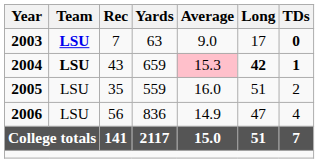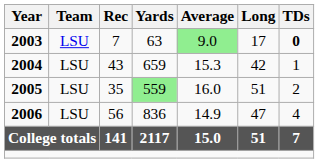2003 | Team: bold -> normal
2003 | Average: no background -> lightgreen background
2004 | Team: bold -> normal
2004 | Average: pink background -> no background
2004 | Long: bold -> normal
2004 | TDs: bold -> normal
2005 | Yards: no background -> lightgreen background
